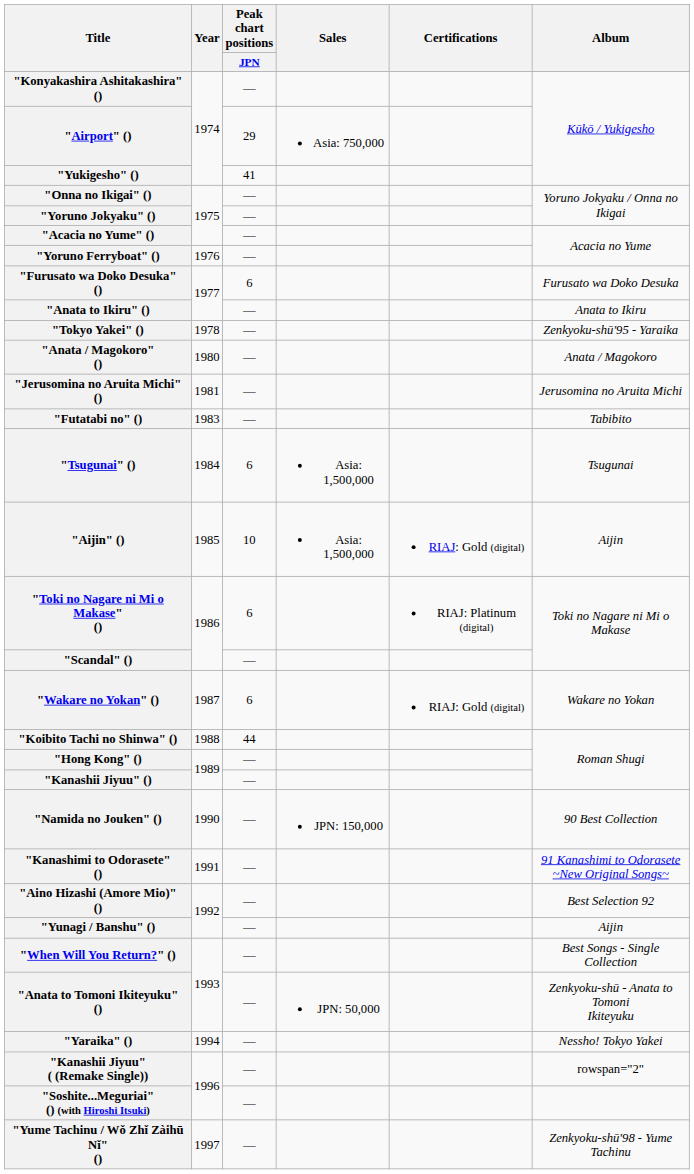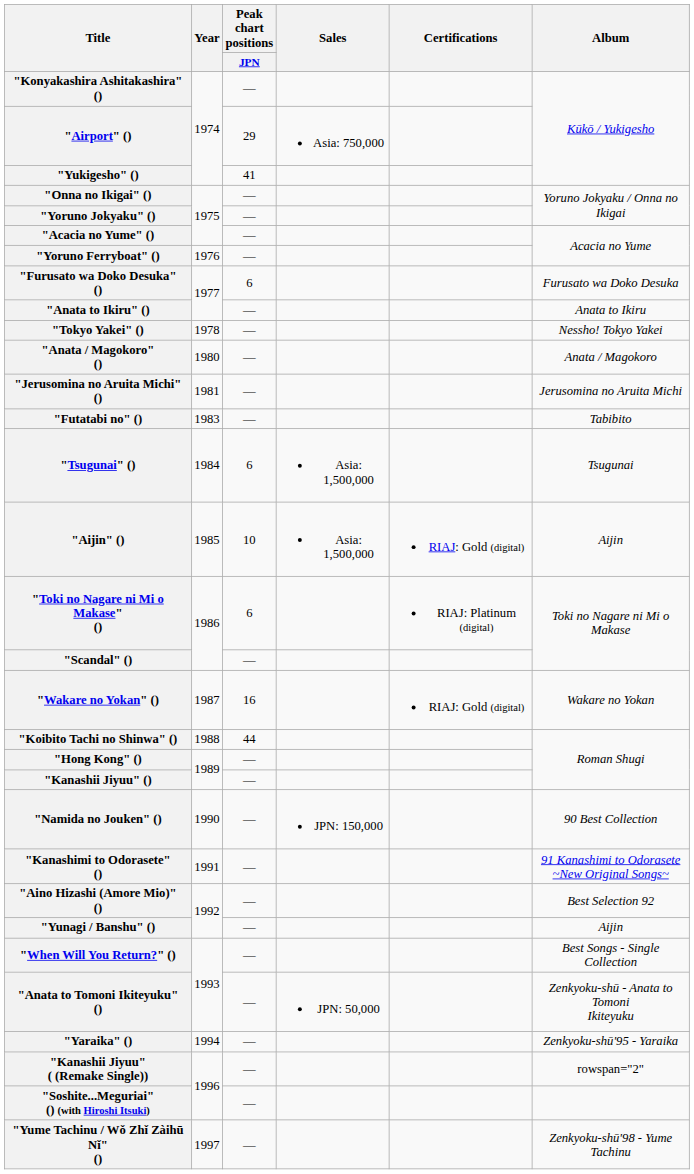"Tokyo Yakei" () | Album: Zenkyoku-shū'95 - Yaraika -> Nessho! Tokyo Yakei
"Wakare no Yokan" () | Peak chart positions / JPN: 6 -> 16
"Yaraika" () | Album: Nessho! Tokyo Yakei -> Zenkyoku-shū'95 - Yaraika
